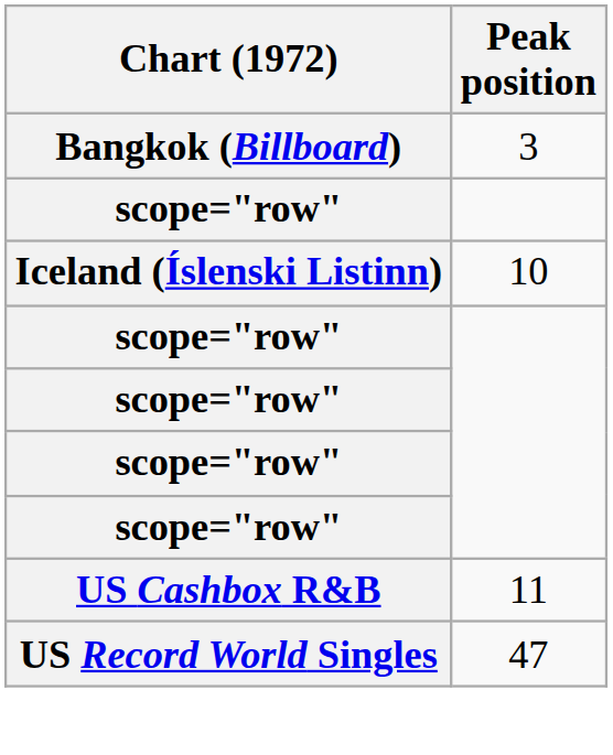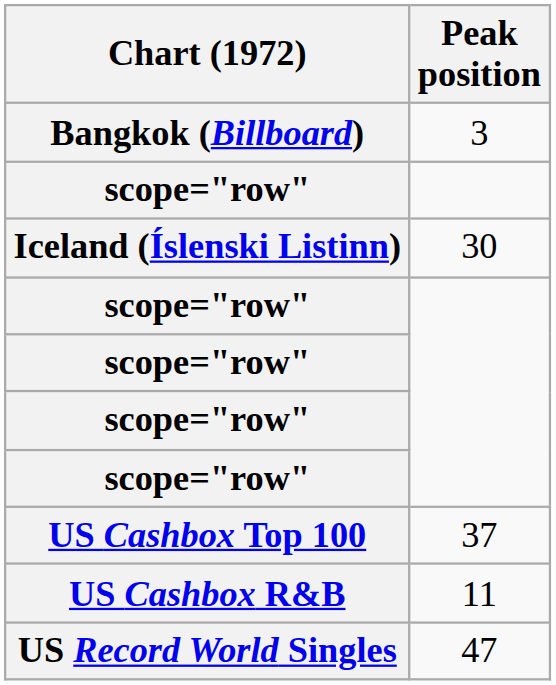Iceland (Íslenski Listinn) | Peak position: 10 -> 30
+ row: US Cashbox Top 100 | 37
